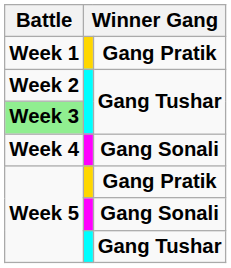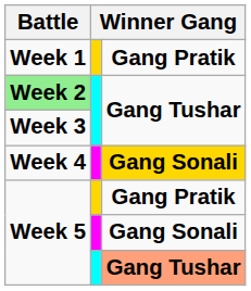Week 2 | Battle: no background -> lightgreen background
Week 3 | Battle: lightgreen background -> no background
Week 4 | column 3: no background -> gold background
Week 5 / Gang Tushar | column 3: no background -> lightsalmon background
